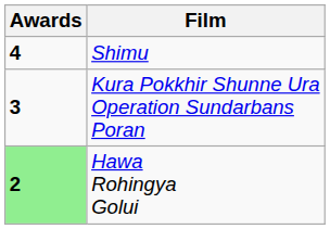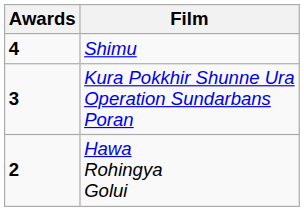Hawa Rohingya Golui | Awards: lightgreen background -> no background
